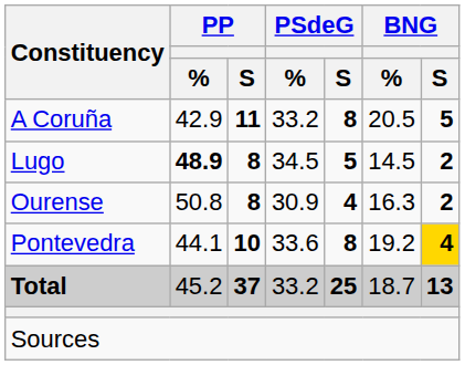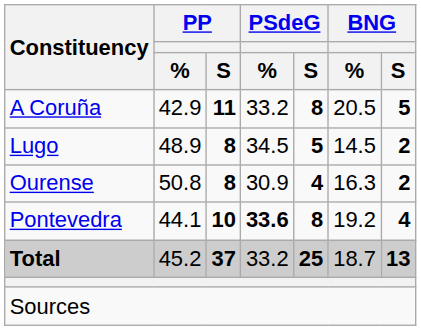Lugo | PP / %: bold -> normal
Pontevedra | PSdeG / %: normal -> bold
Pontevedra | BNG / S: gold background -> no background
